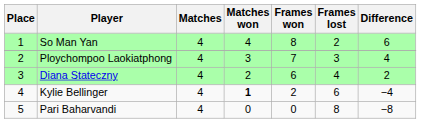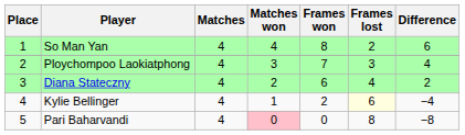Kylie Bellinger | Matches won: bold -> normal
Kylie Bellinger | Frames lost: no background -> lightyellow background
Pari Baharvandi | Matches won: no background -> pink background
